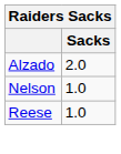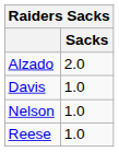+ row: Davis | 1.0
